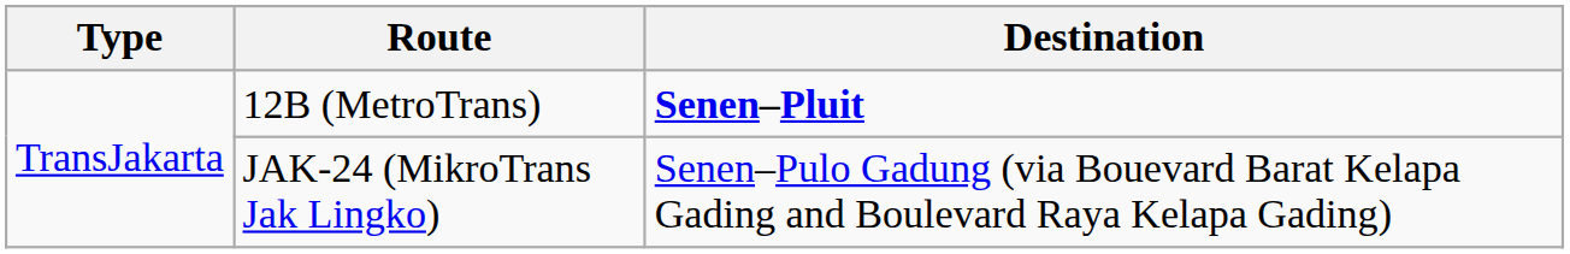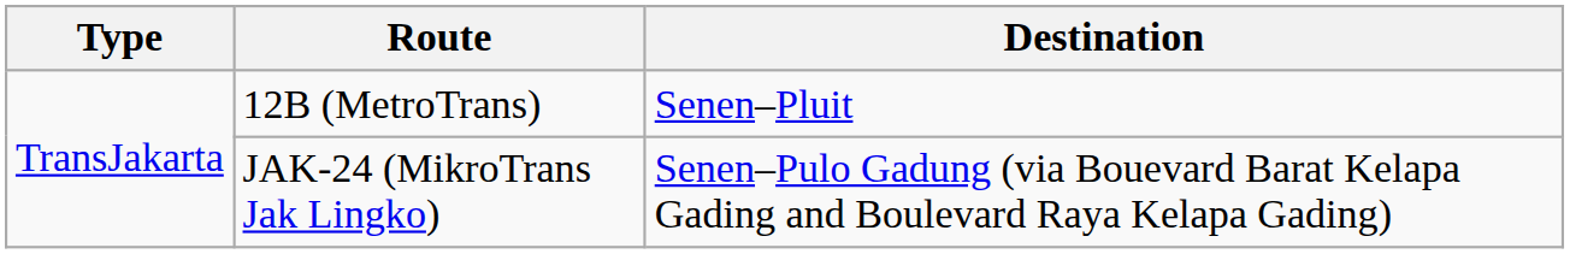12B (MetroTrans) | Destination: bold -> normal
